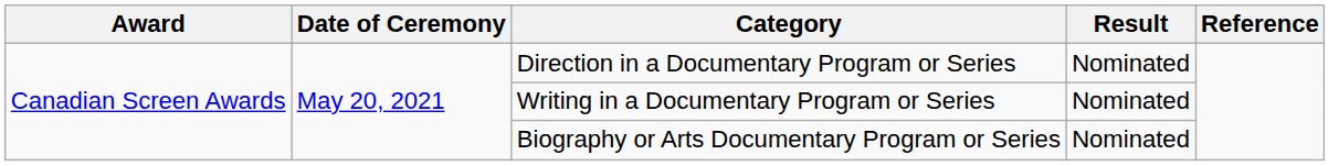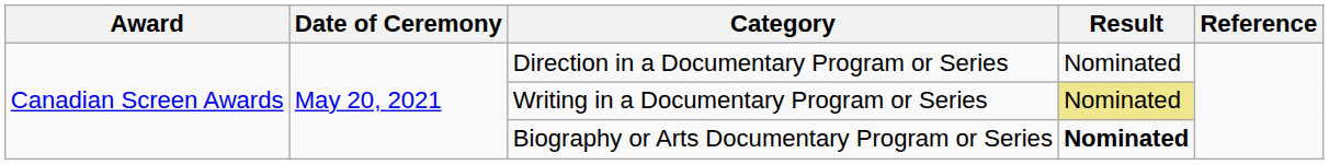Writing in a Documentary Program or Series | Result: no background -> khaki background
Biography or Arts Documentary Program or Series | Result: normal -> bold
